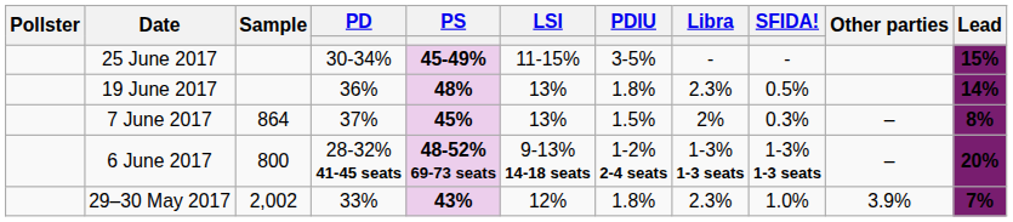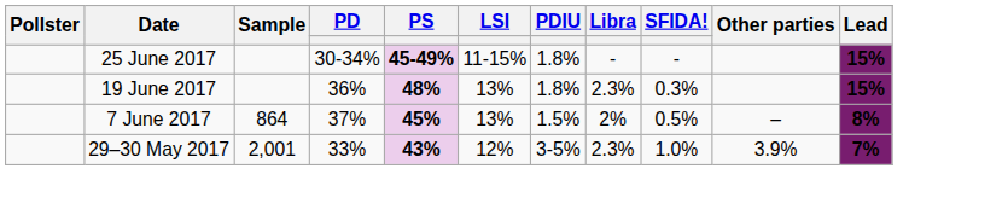25 June 2017 | PDIU: 3-5% -> 1.8%
19 June 2017 | SFIDA!: 0.5% -> 0.3%
19 June 2017 | Lead: 14% -> 15%
7 June 2017 | SFIDA!: 0.3% -> 0.5%
- row: 6 June 2017 | 800 | 28-32% 41-45 seats | 48-52% 69-73 seats | 9-13% 14-18 seats | 1-2% 2-4 seats | 1-3% 1-3 seats | 1-3% 1-3 seats | – | 20%
29–30 May 2017 | Sample: 2,002 -> 2,001
29–30 May 2017 | PDIU: 1.8% -> 3-5%
